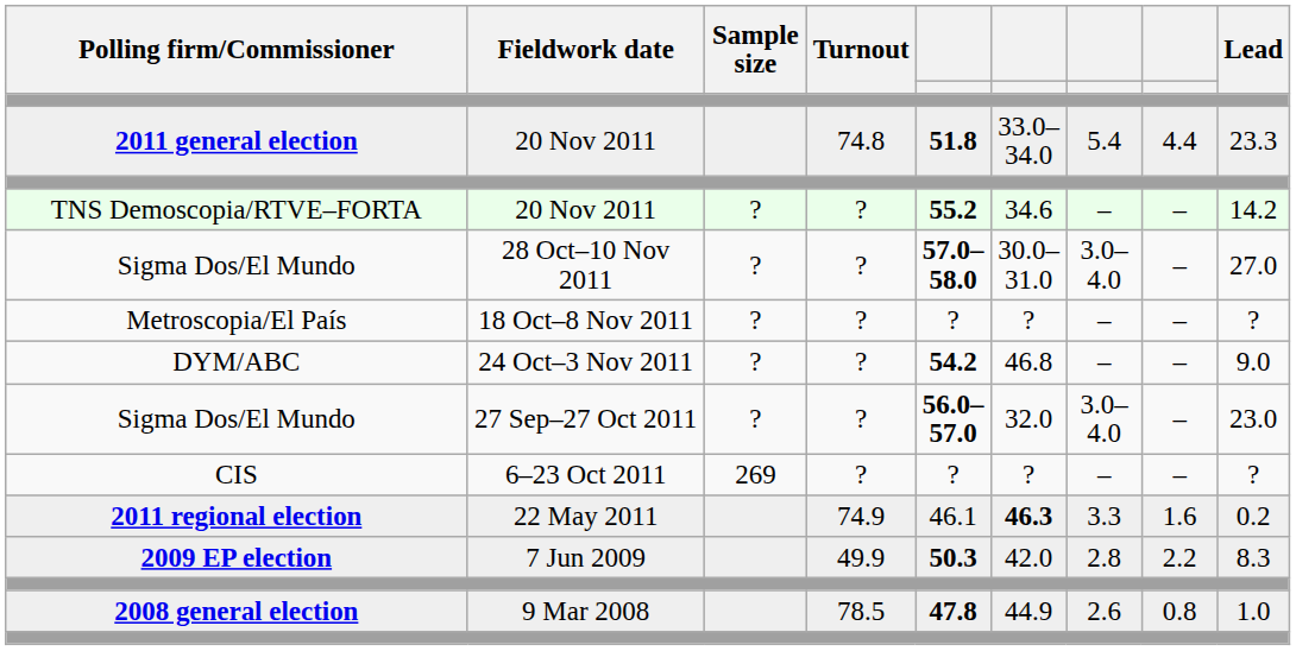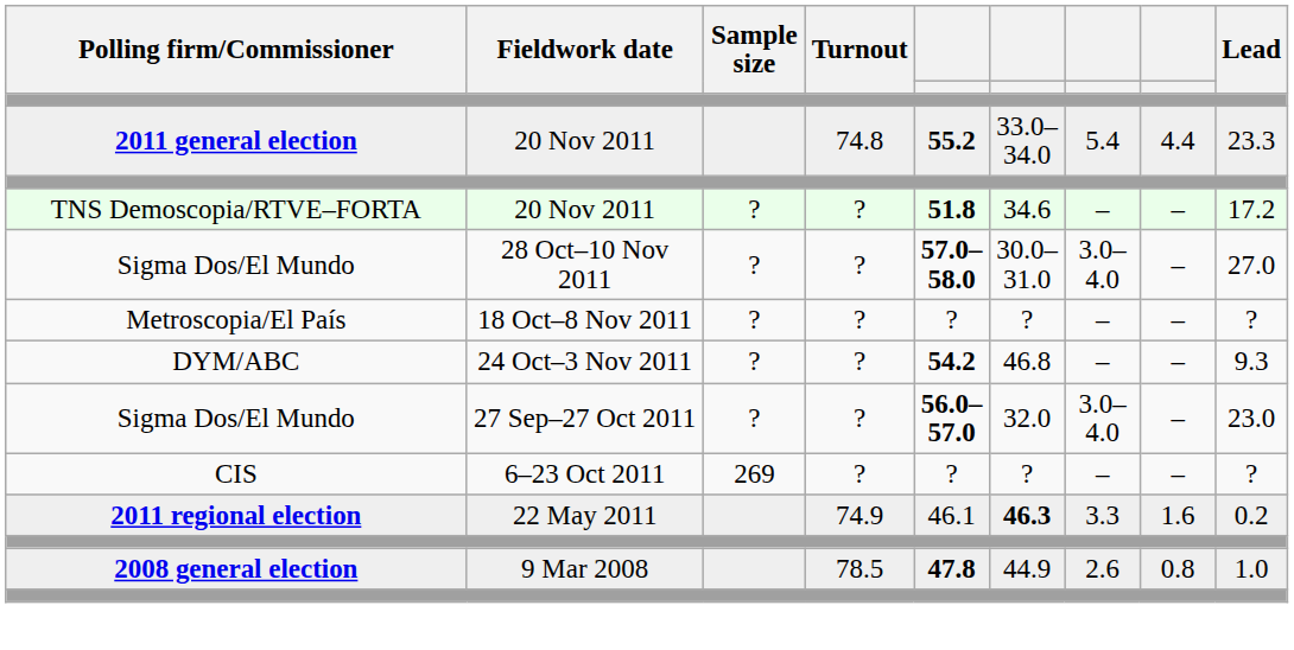2011 general election | column 5: 51.8 -> 55.2
TNS Demoscopia/RTVE–FORTA | column 5: 55.2 -> 51.8
TNS Demoscopia/RTVE–FORTA | Lead: 14.2 -> 17.2
DYM/ABC | Lead: 9.0 -> 9.3
- row: 2009 EP election | 7 Jun 2009 | 49.9 | 50.3 | 42.0 | 2.8 | 2.2 | 8.3
